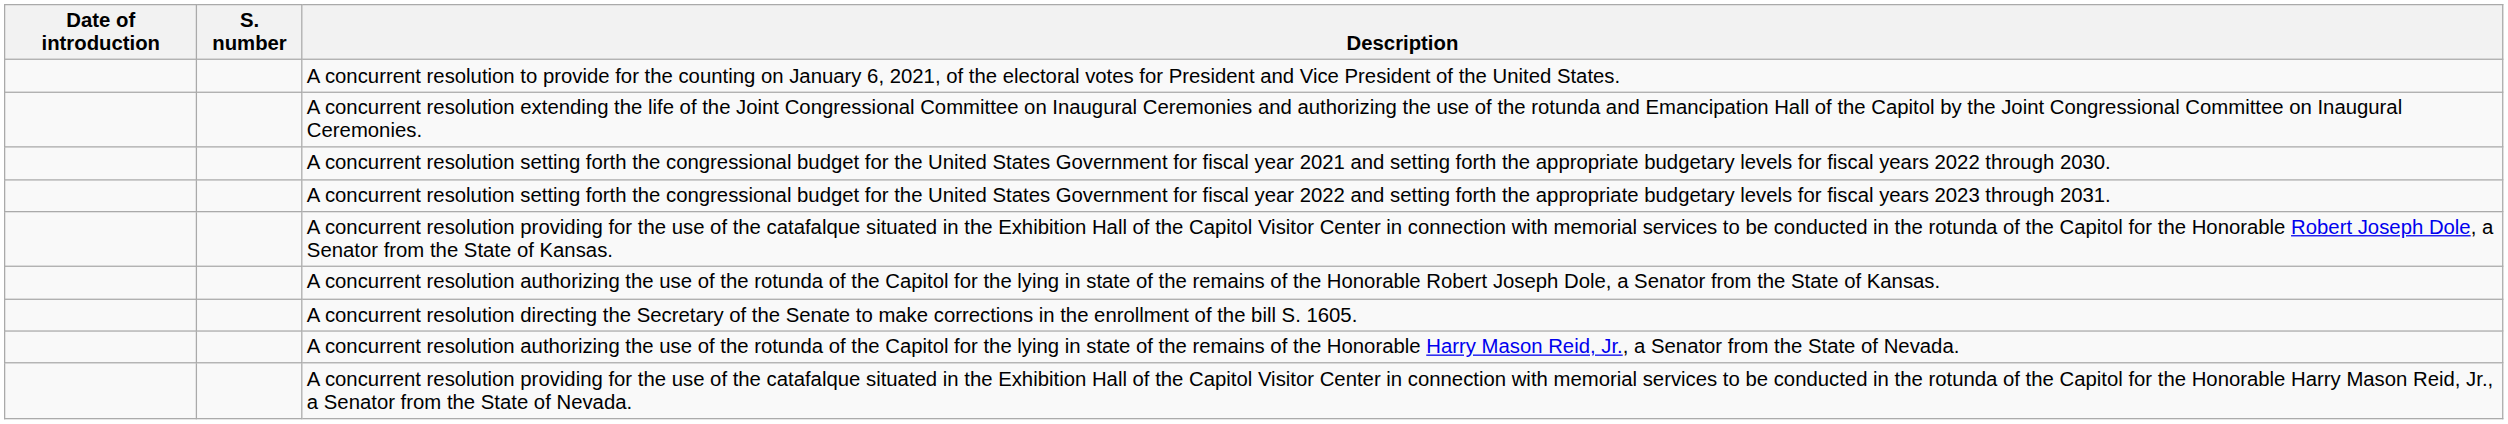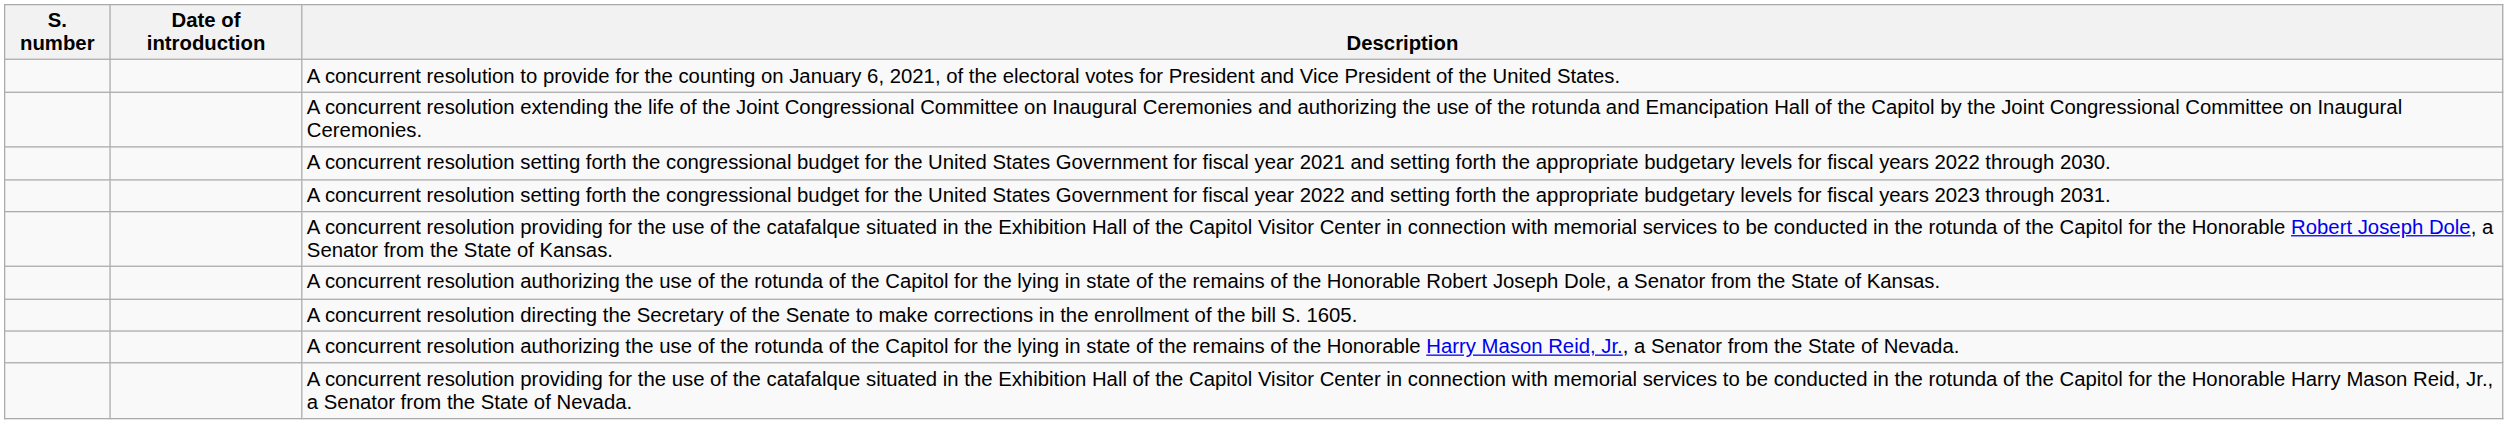columns swapped: S. number <-> Date of introduction
